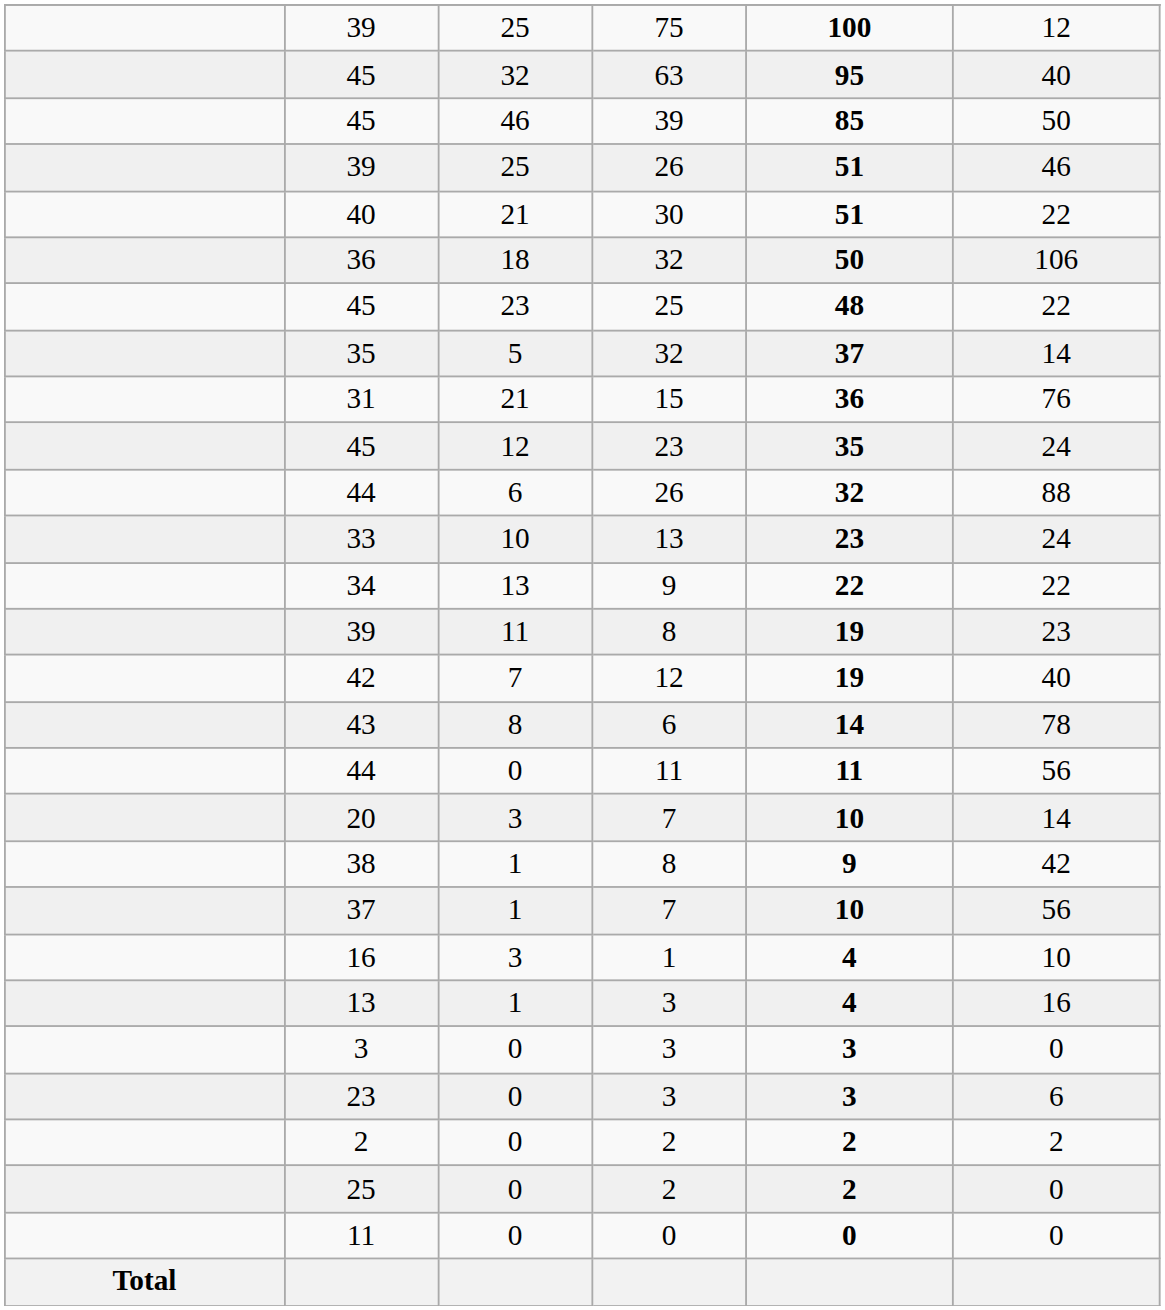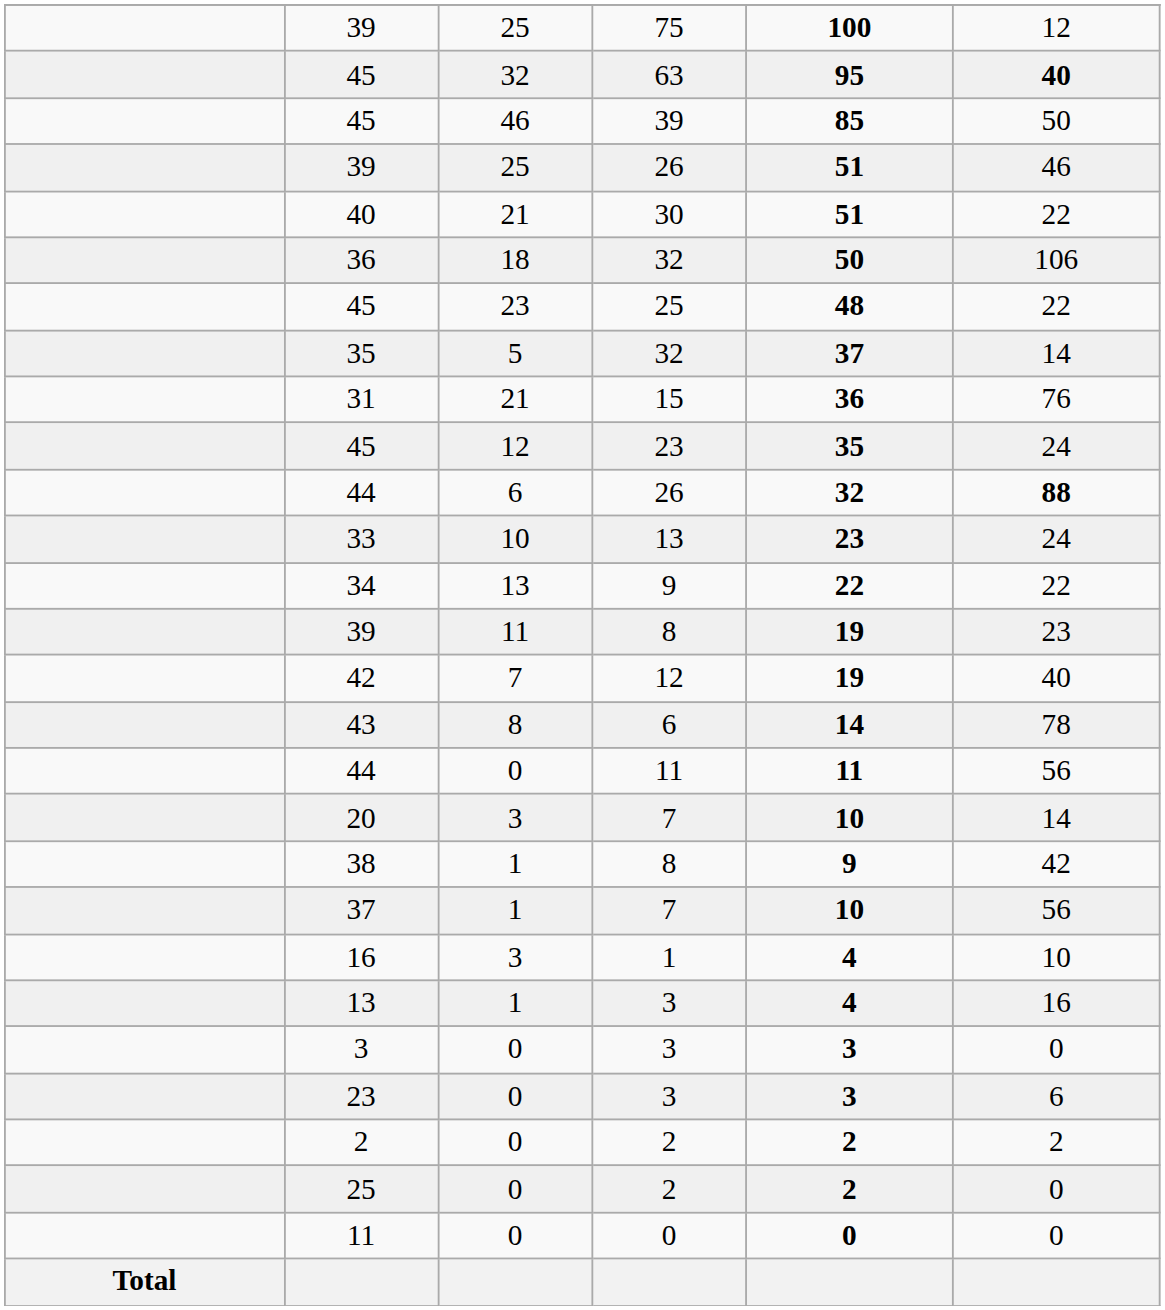45 / 63 | column 6: normal -> bold
44 / 26 | column 6: normal -> bold
